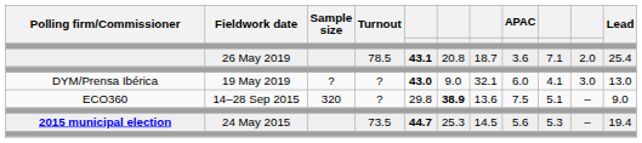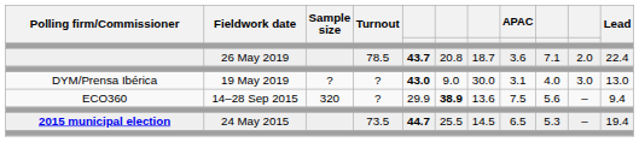26 May 2019 | column 5: 43.1 -> 43.7
26 May 2019 | Lead: 25.4 -> 22.4
19 May 2019 | column 7: 32.1 -> 30.0
19 May 2019 | APAC: 6.0 -> 3.1
19 May 2019 | column 9: 4.1 -> 4.0
14–28 Sep 2015 | column 5: 29.8 -> 29.9
14–28 Sep 2015 | column 9: 5.1 -> 5.6
14–28 Sep 2015 | Lead: 9.0 -> 9.4
24 May 2015 | column 6: 25.3 -> 25.5
24 May 2015 | APAC: 5.6 -> 6.5
